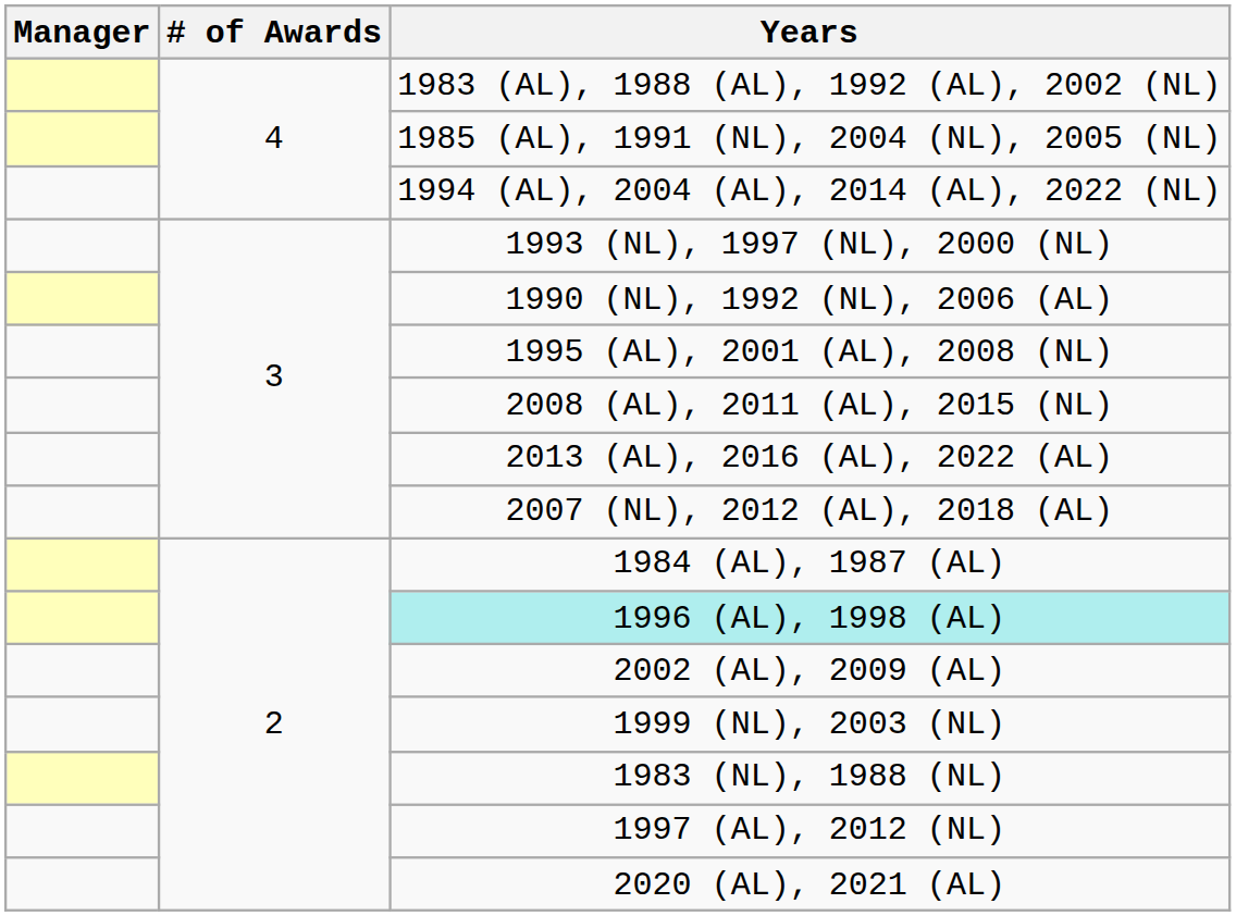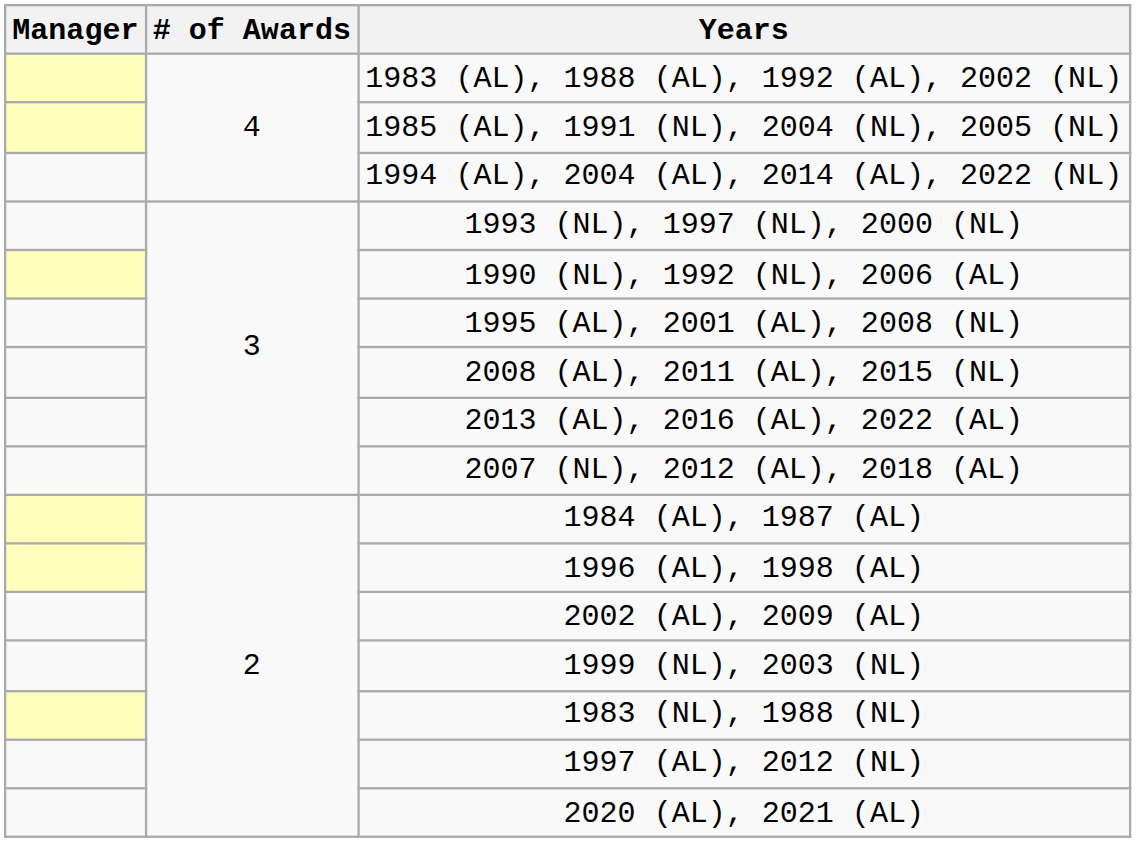1996 (AL), 1998 (AL) | Years: paleturquoise background -> no background
